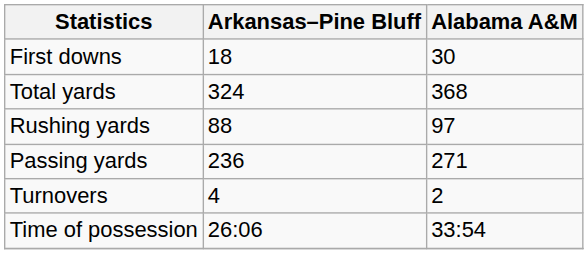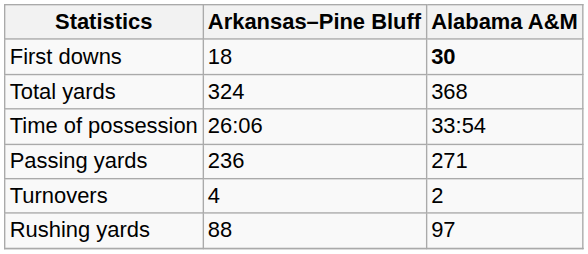First downs | Alabama A&M: normal -> bold
rows swapped: Rushing yards <-> Time of possession
